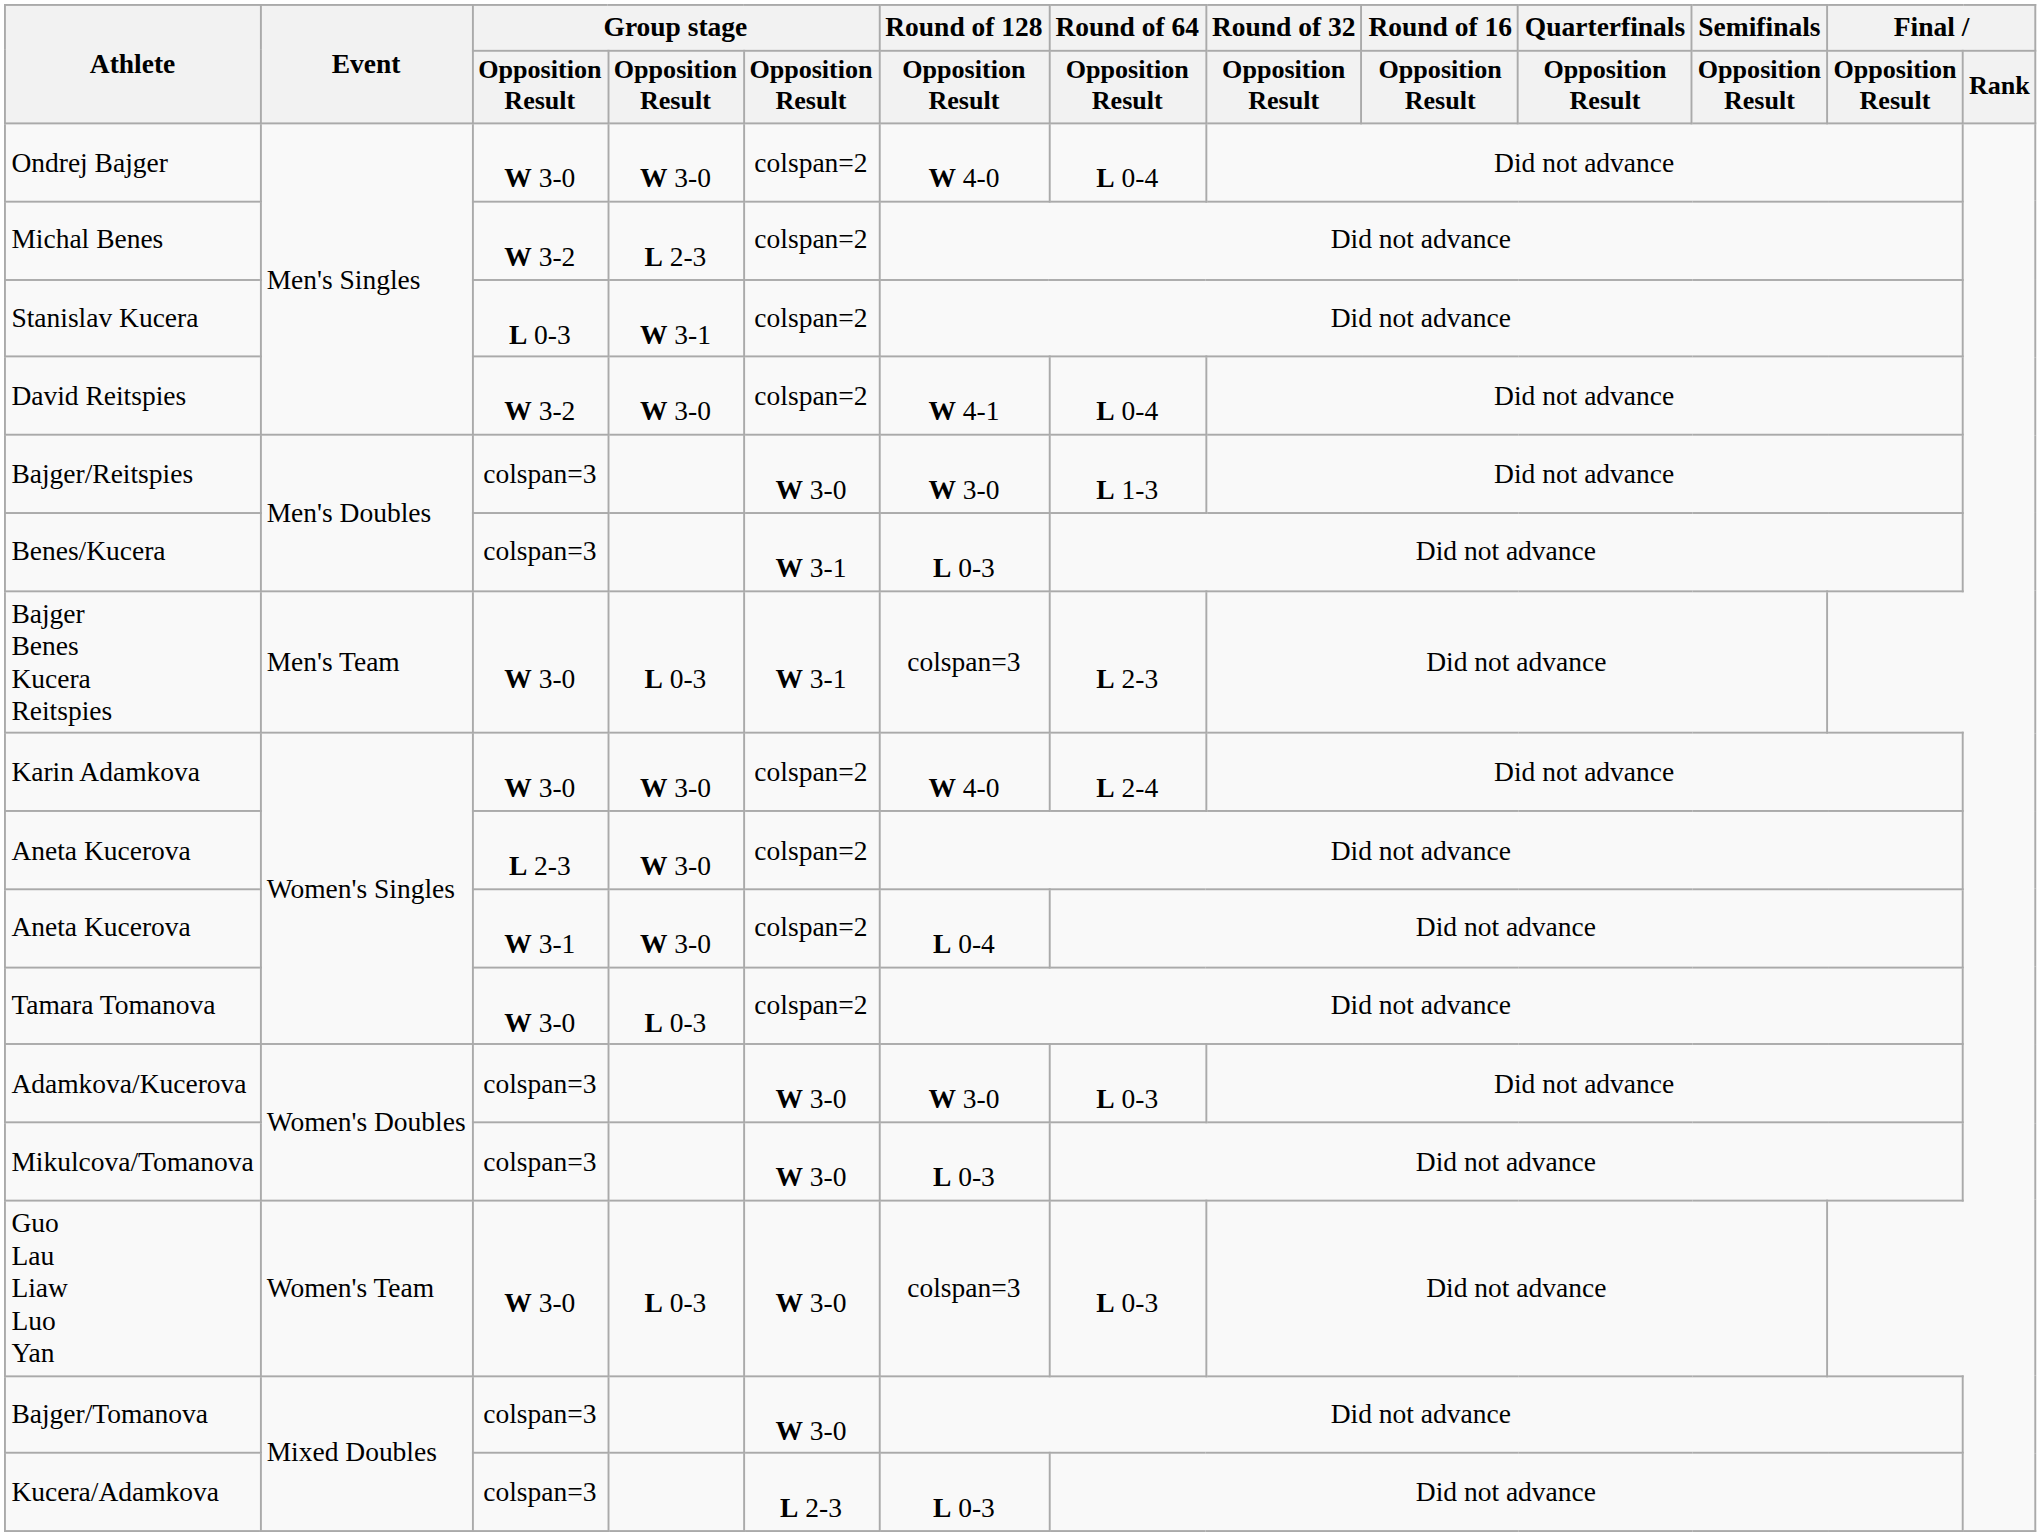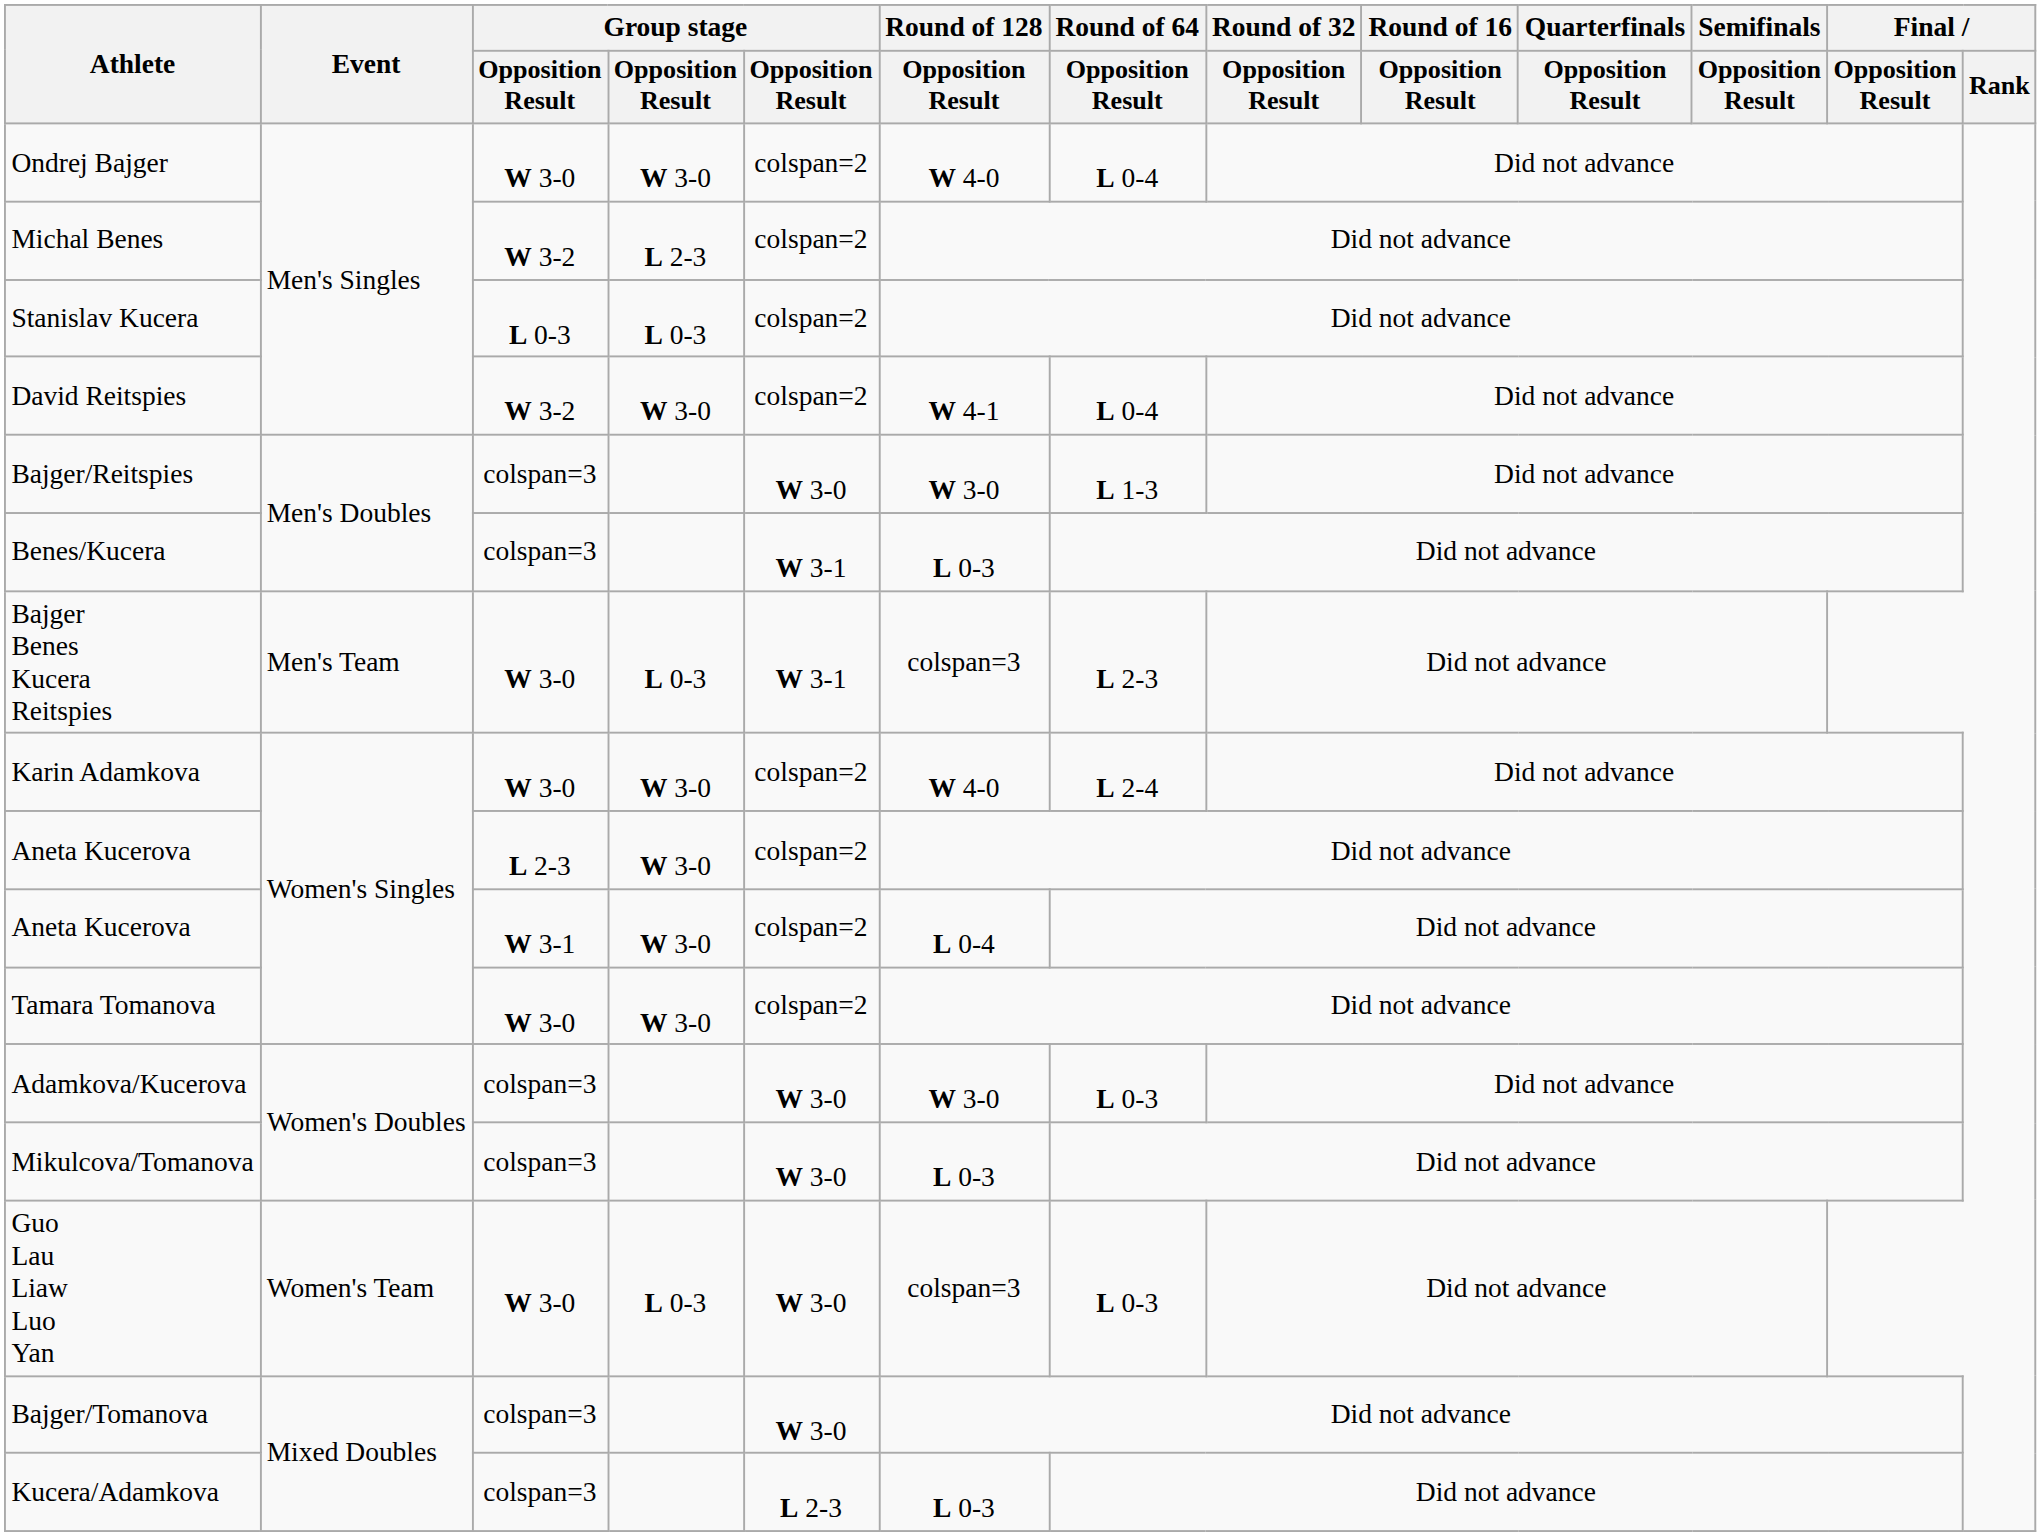Stanislav Kucera | column 4: W 3-1 -> L 0-3
Tamara Tomanova | column 4: L 0-3 -> W 3-0
